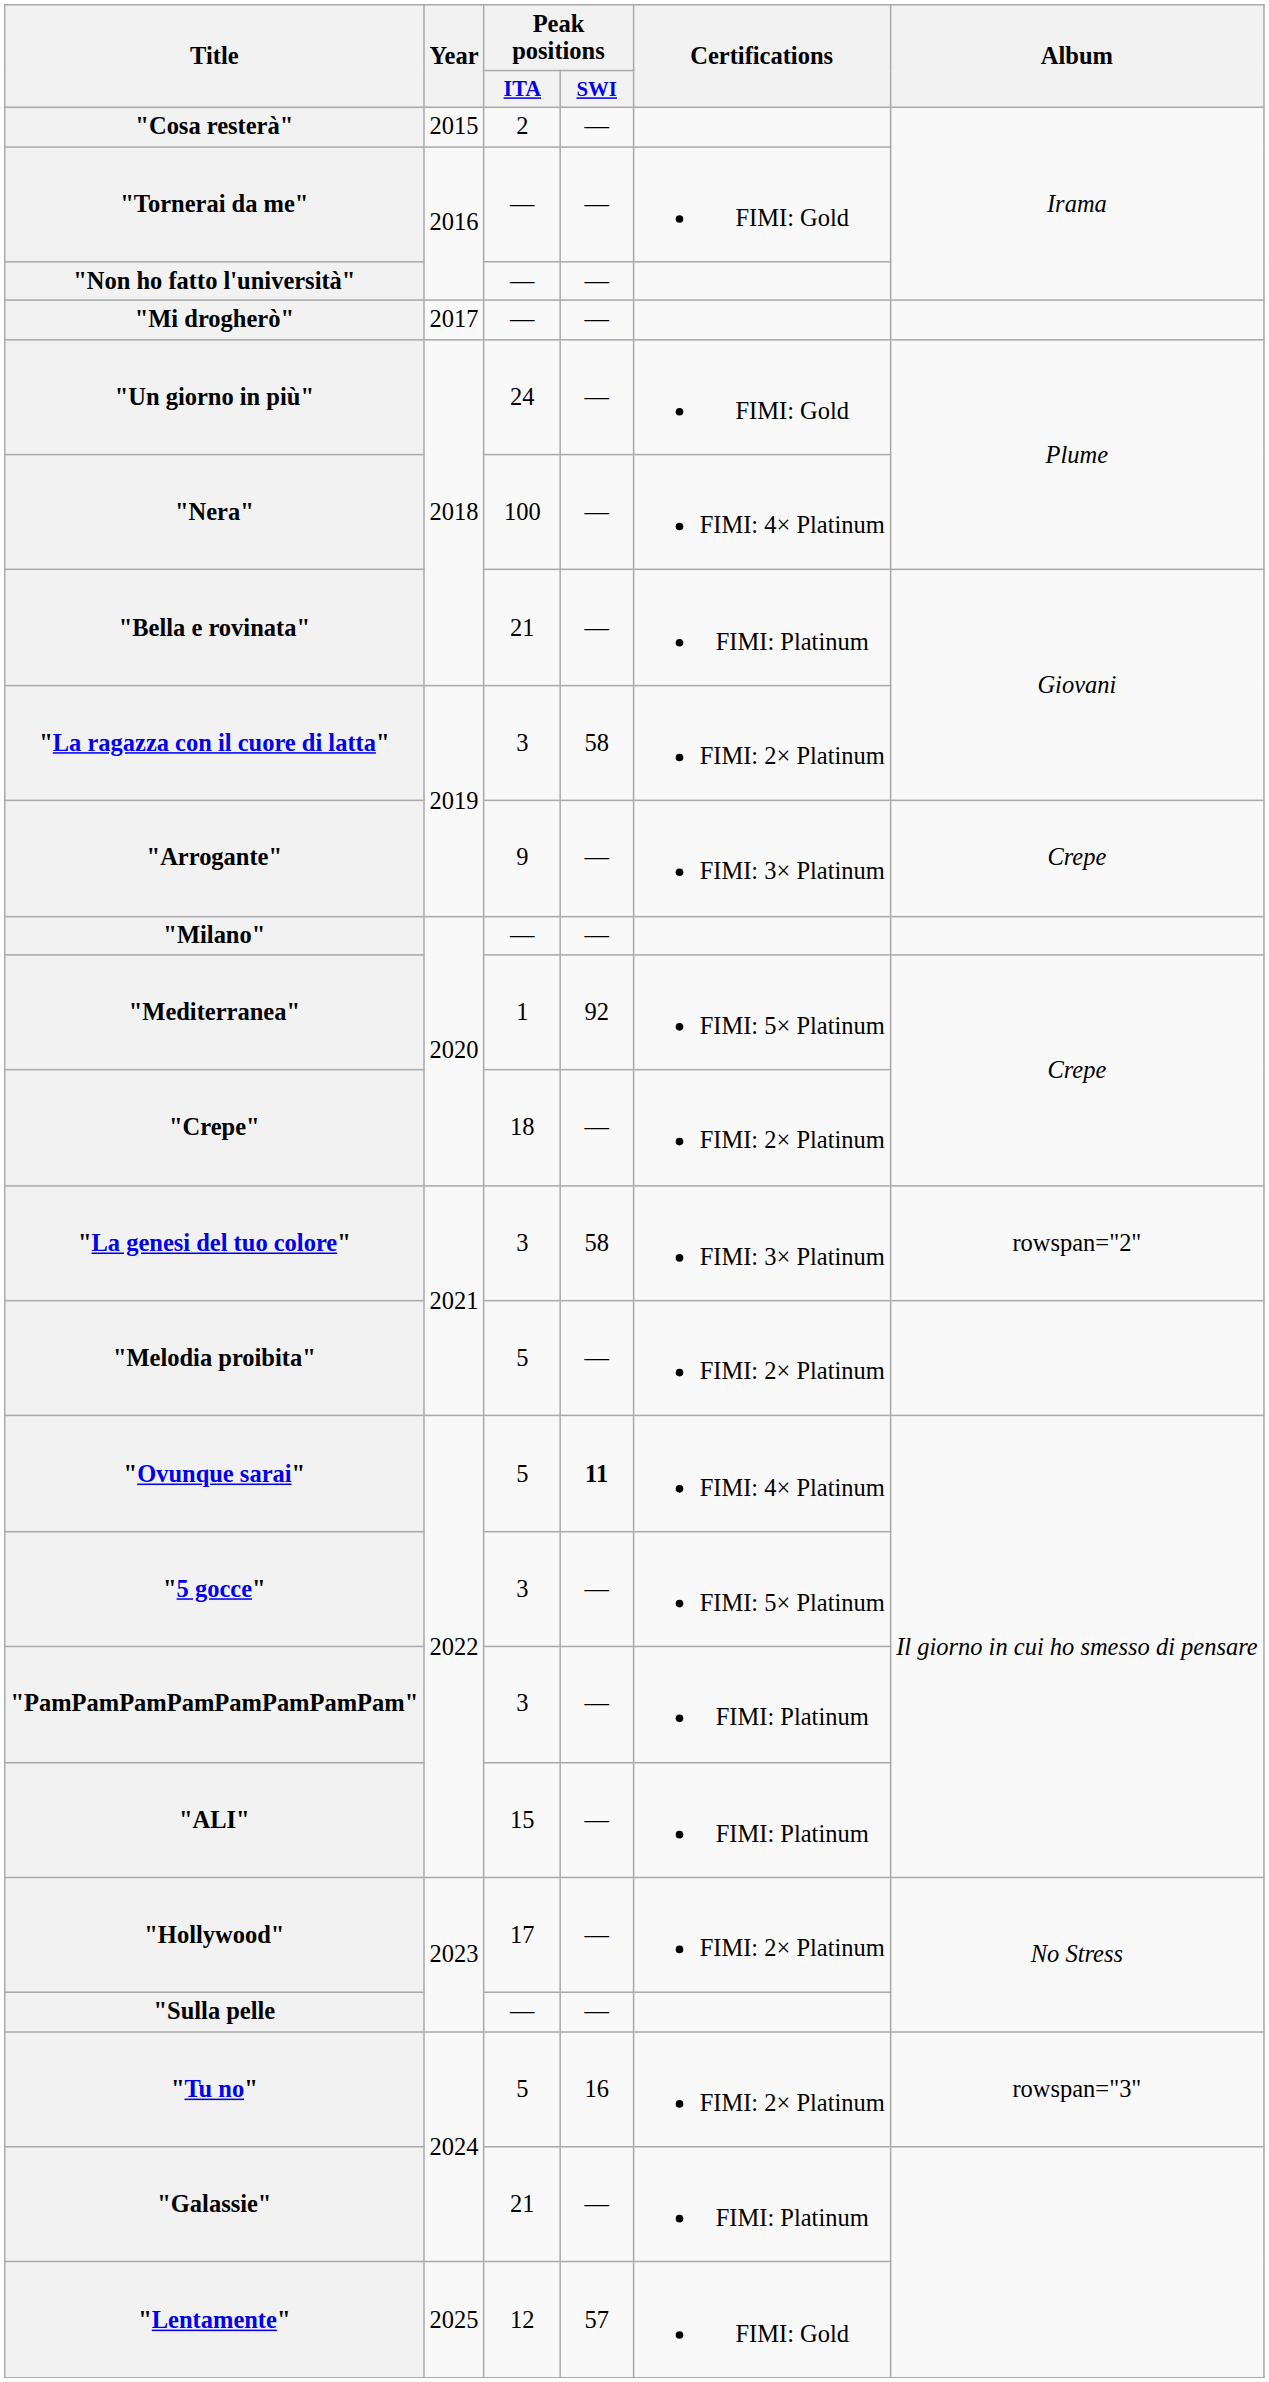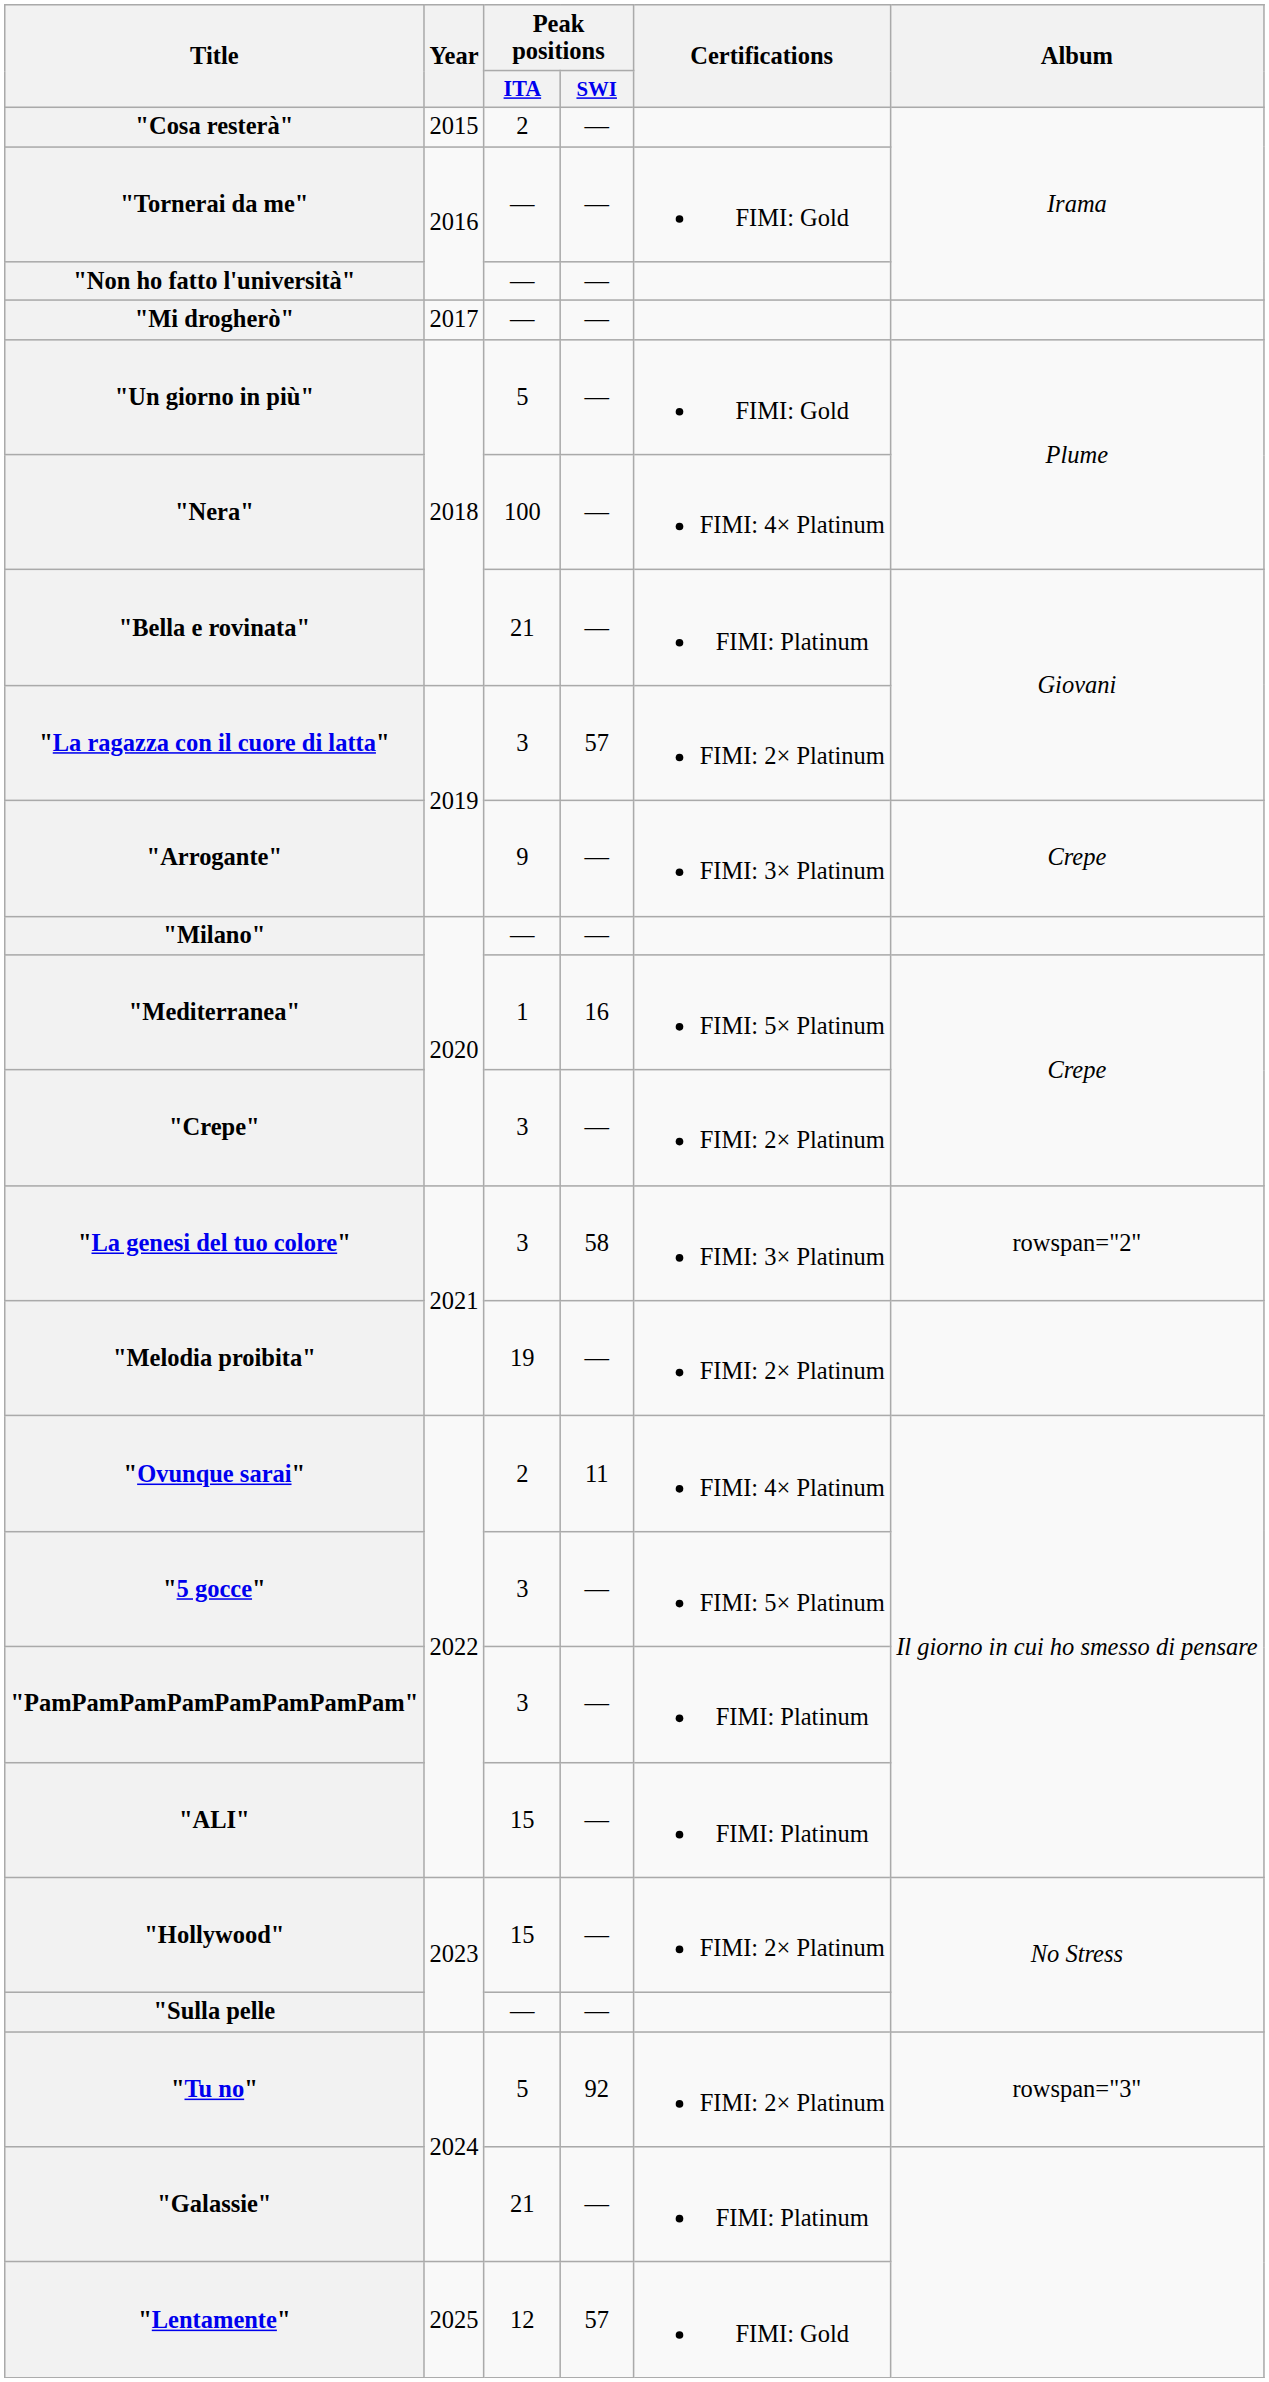"Un giorno in più" | Peak positions / ITA: 24 -> 5
"La ragazza con il cuore di latta" | Peak positions / SWI: 58 -> 57
"Mediterranea" | Peak positions / SWI: 92 -> 16
"Crepe" | Peak positions / ITA: 18 -> 3
"Melodia proibita" | Peak positions / ITA: 5 -> 19
"Ovunque sarai" | Peak positions / ITA: 5 -> 2
"Ovunque sarai" | Peak positions / SWI: bold -> normal
"Hollywood" | Peak positions / ITA: 17 -> 15
"Tu no" | Peak positions / SWI: 16 -> 92
